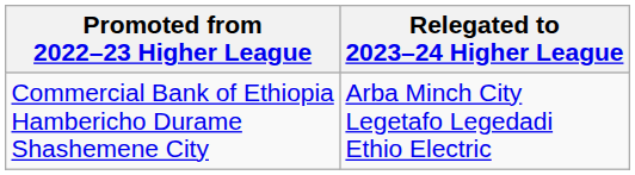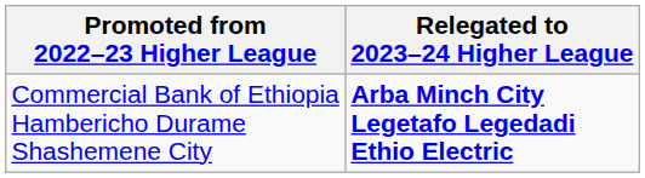row 2 | Relegated to 2023–24 Higher League: normal -> bold
